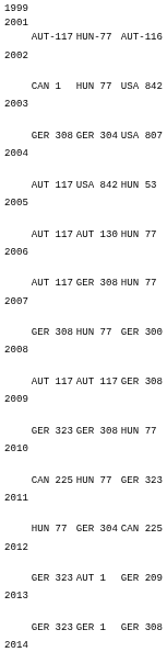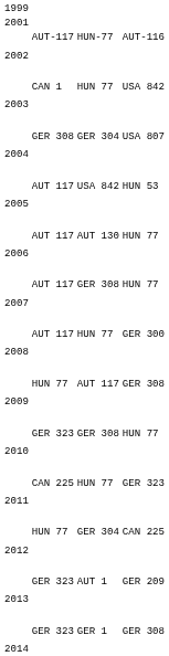2008 | column 2: GER 308 -> AUT 117
2009 | column 2: AUT 117 -> HUN 77
